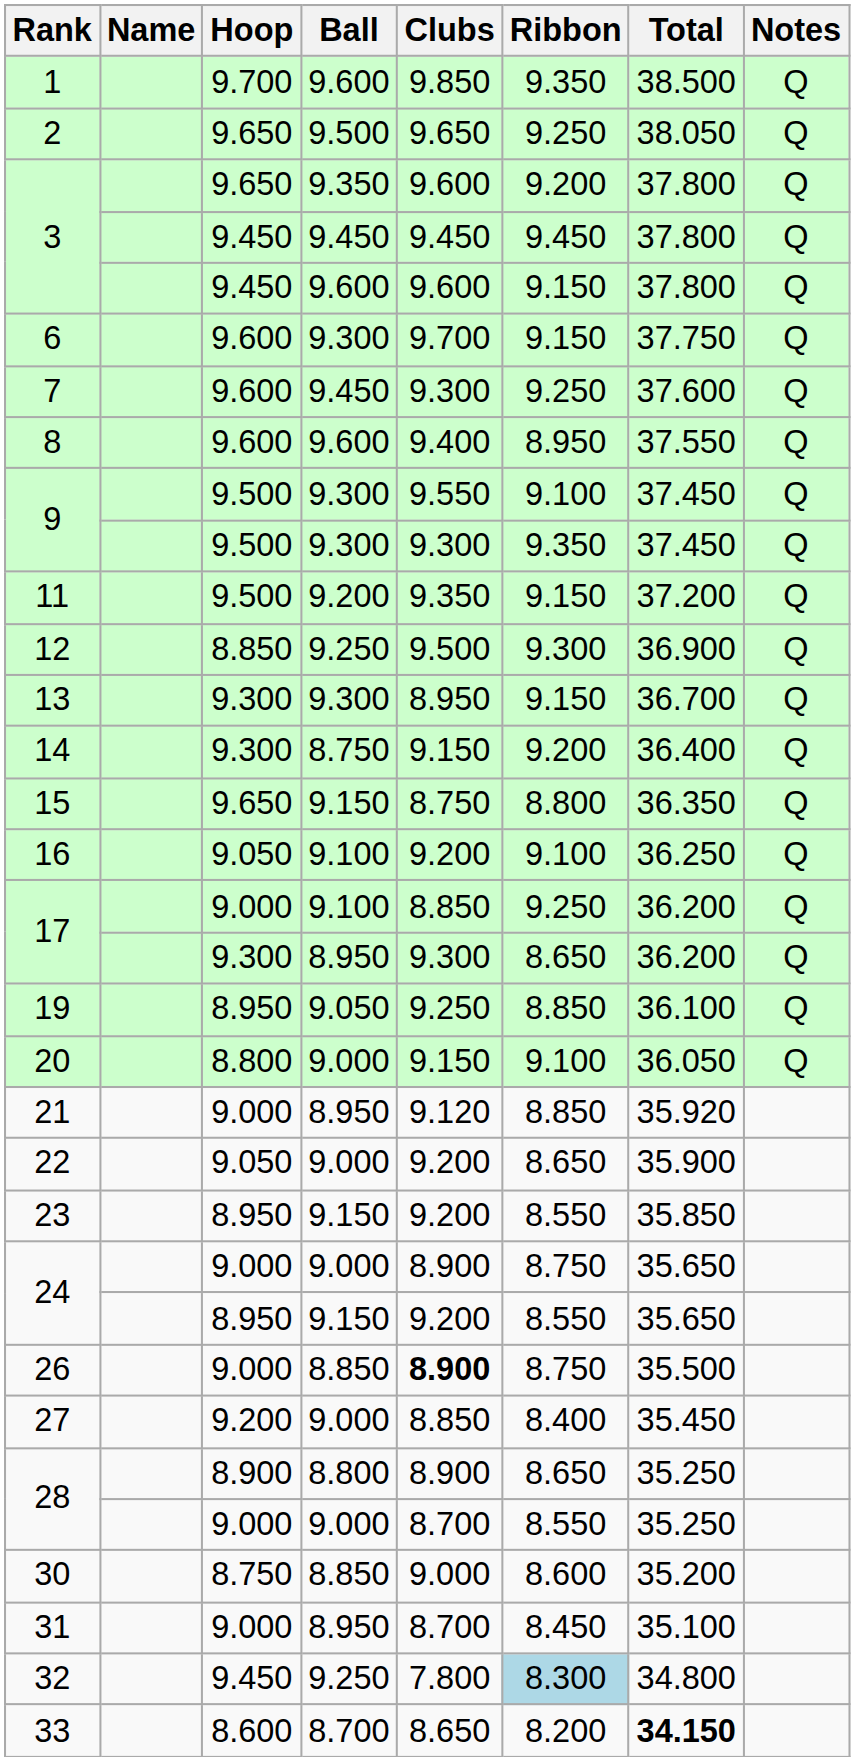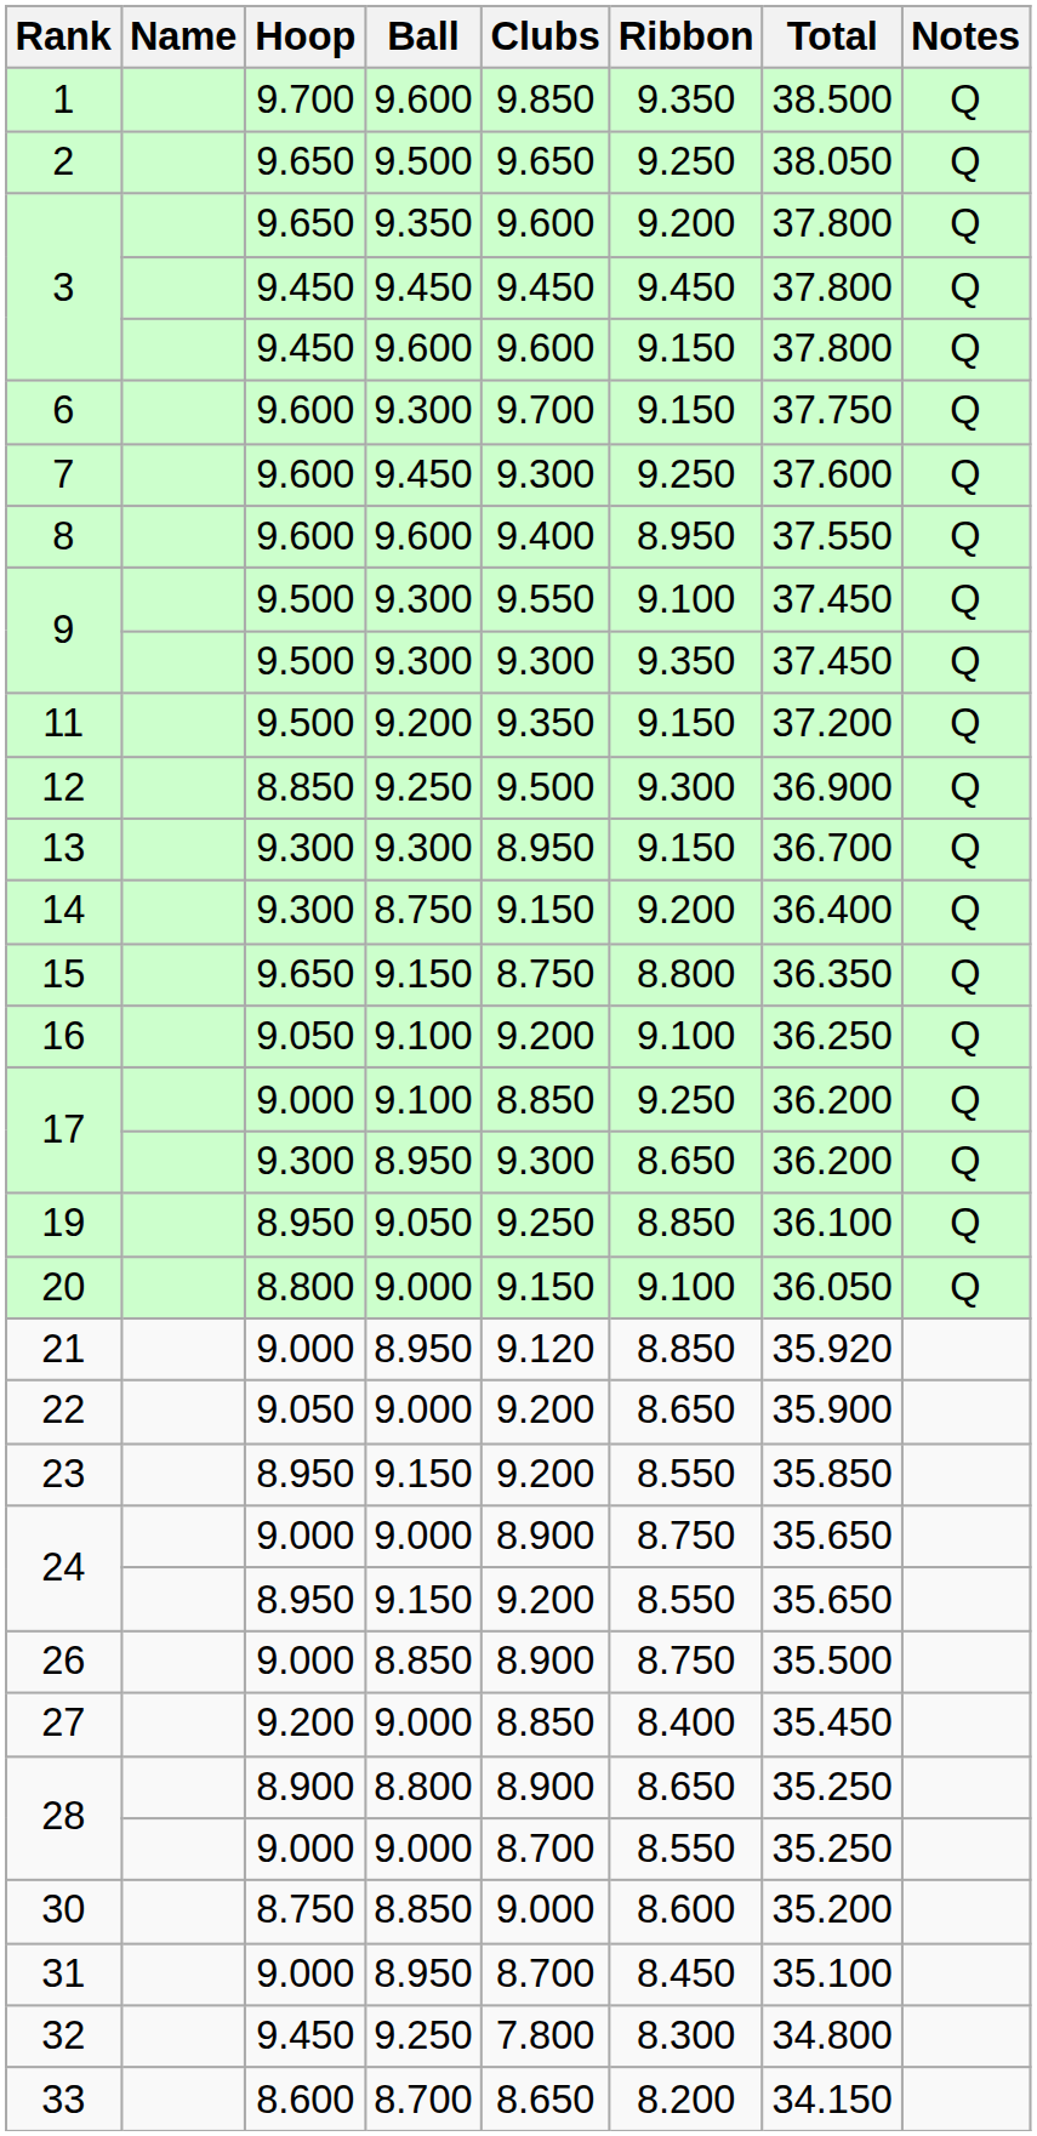26 | Clubs: bold -> normal
32 | Ribbon: lightblue background -> no background
33 | Total: bold -> normal
